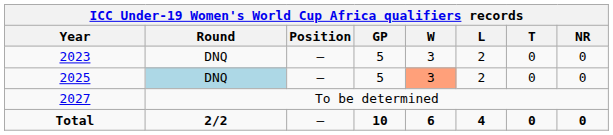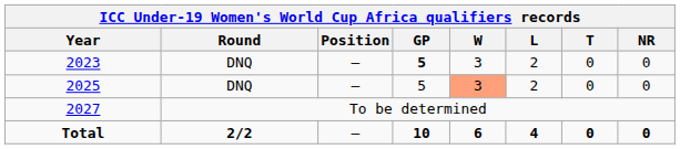2023 | GP: normal -> bold
2025 | Round: lightblue background -> no background
